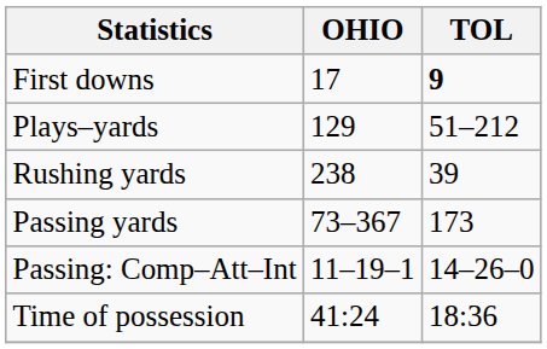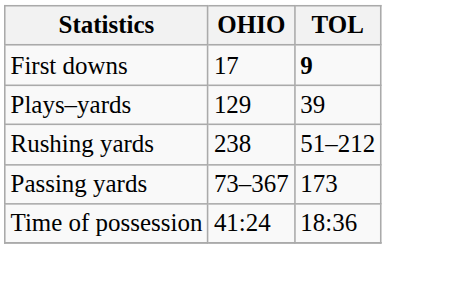Plays–yards | TOL: 51–212 -> 39
Rushing yards | TOL: 39 -> 51–212
- row: Passing: Comp–Att–Int | 11–19–1 | 14–26–0
